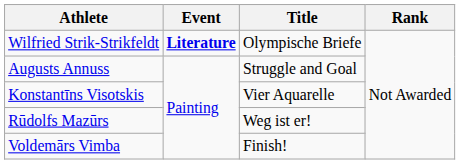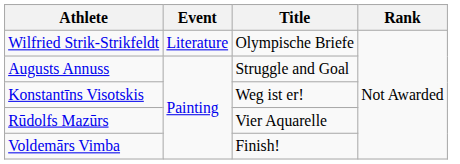Wilfried Strik-Strikfeldt | Event: bold -> normal
Konstantīns Visotskis | Title: Vier Aquarelle -> Weg ist er!
Rūdolfs Mazūrs | Title: Weg ist er! -> Vier Aquarelle
